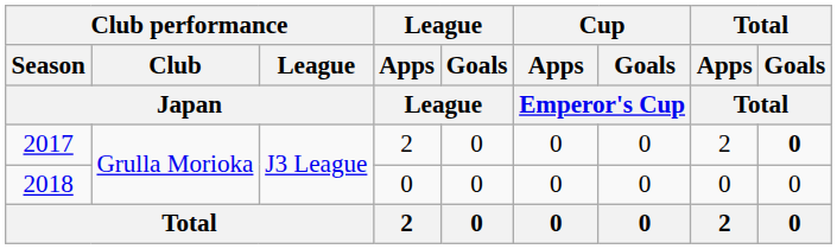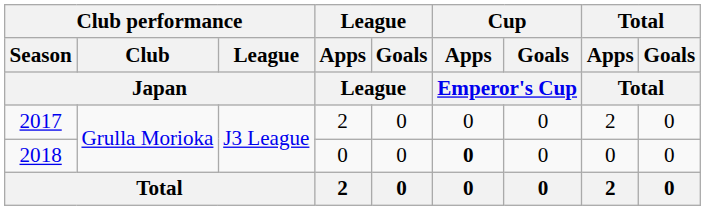2017 | Total / Goals / Total: bold -> normal
2018 | Cup / Apps / Emperor's Cup: normal -> bold
